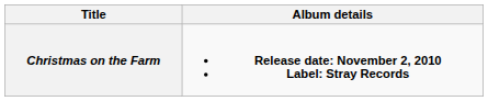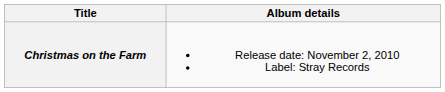Christmas on the Farm | Album details: bold -> normal
